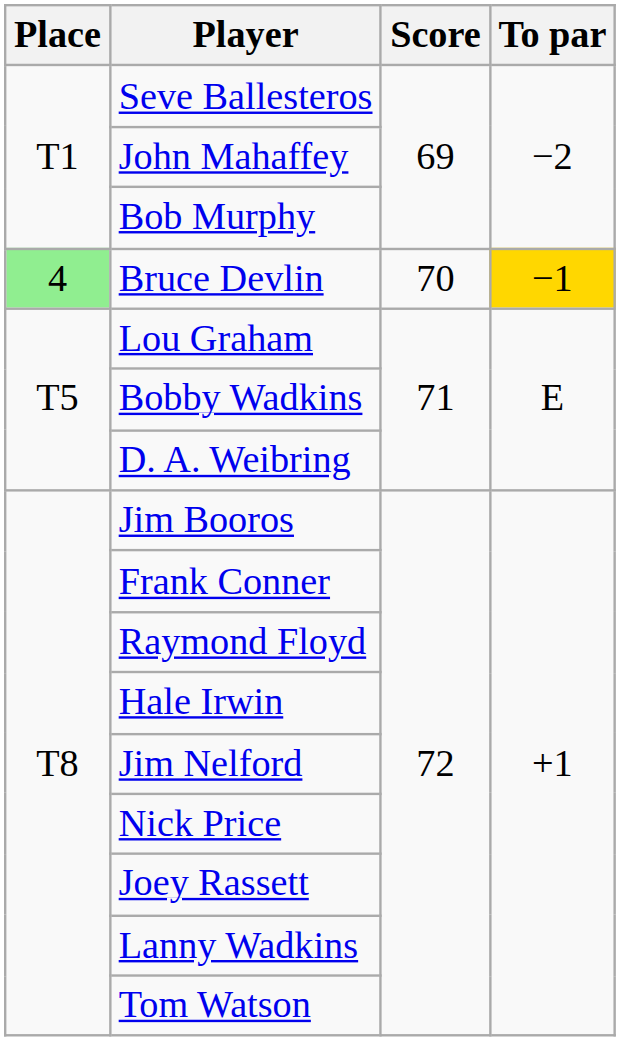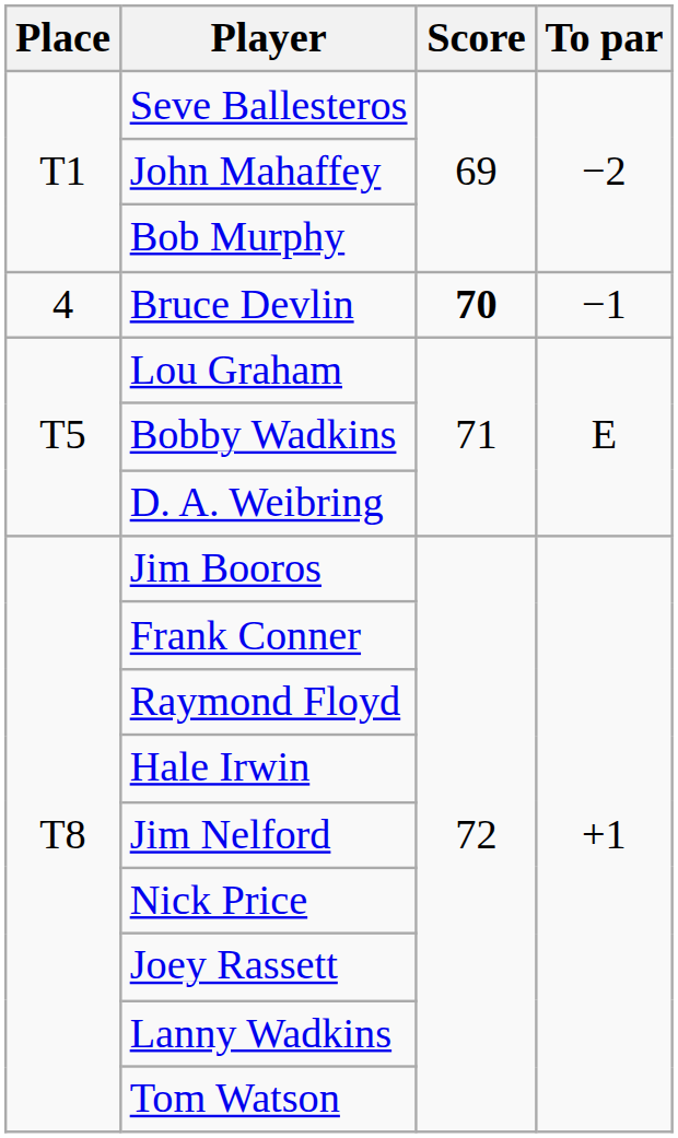Bruce Devlin | Place: lightgreen background -> no background
Bruce Devlin | Score: normal -> bold
Bruce Devlin | To par: gold background -> no background
